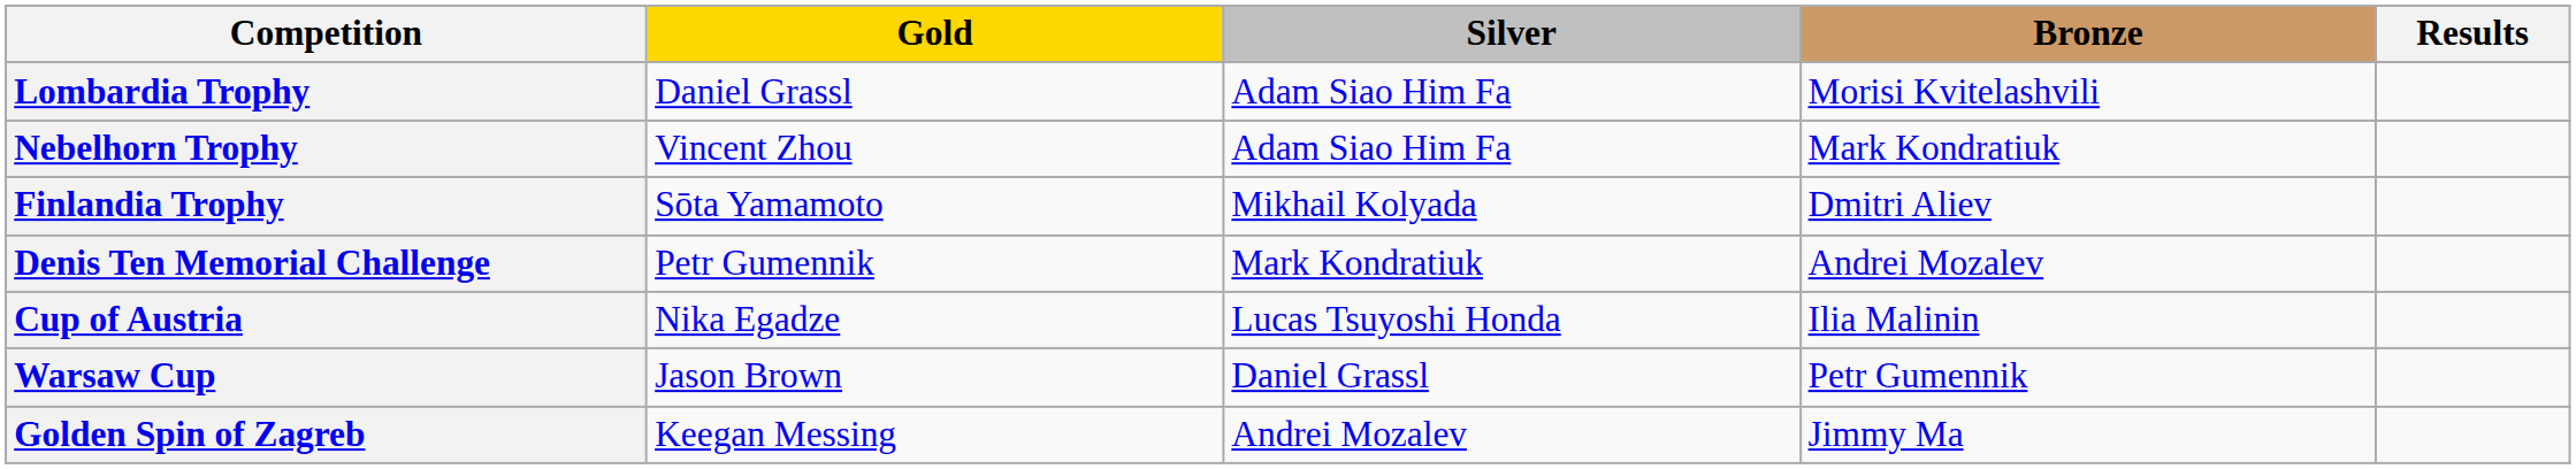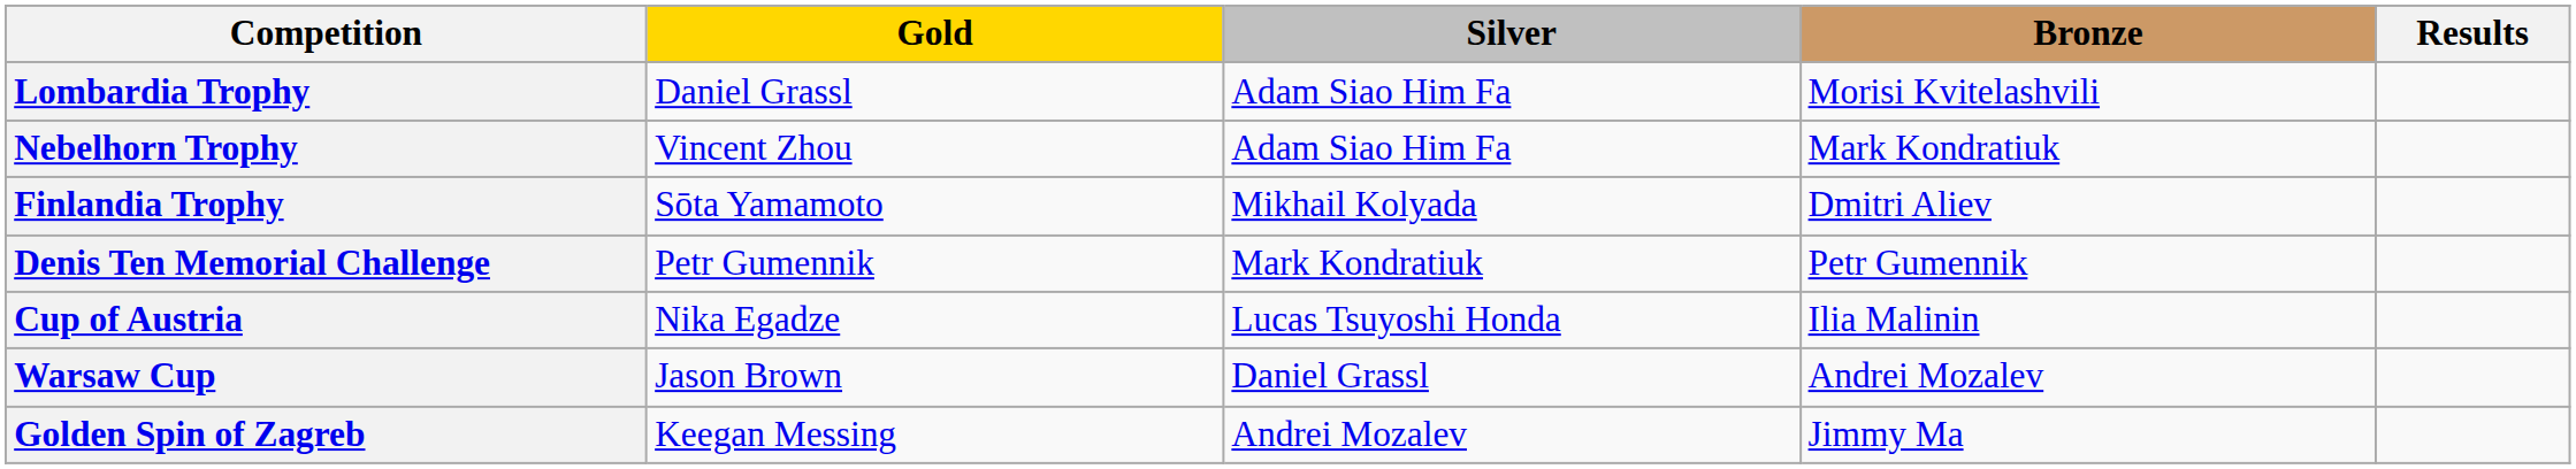Denis Ten Memorial Challenge | Bronze: Andrei Mozalev -> Petr Gumennik
Warsaw Cup | Bronze: Petr Gumennik -> Andrei Mozalev
